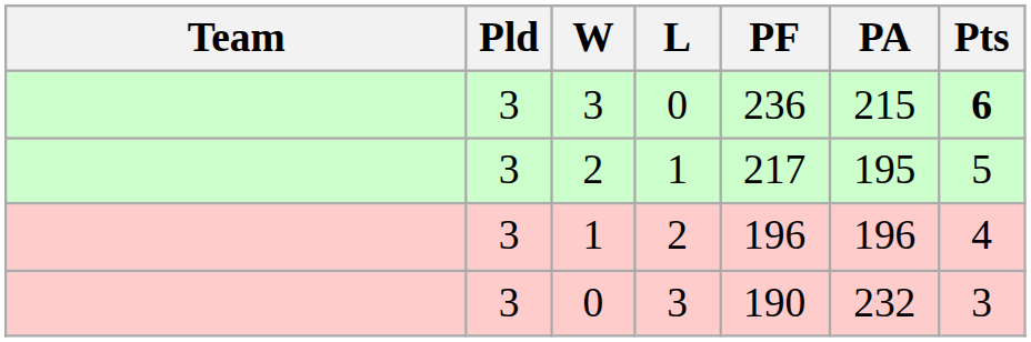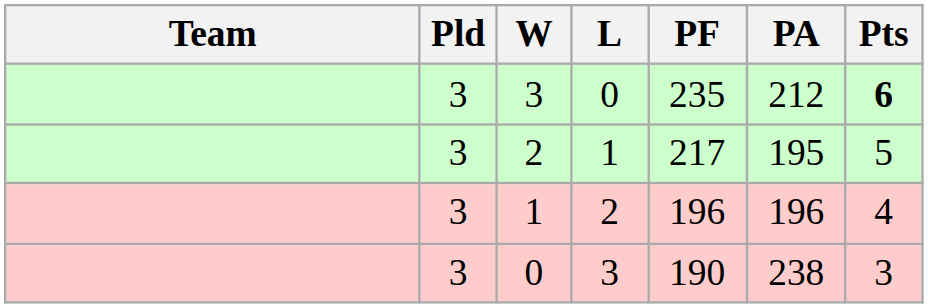row 2 | PF: 236 -> 235
row 2 | PA: 215 -> 212
row 5 | PA: 232 -> 238
